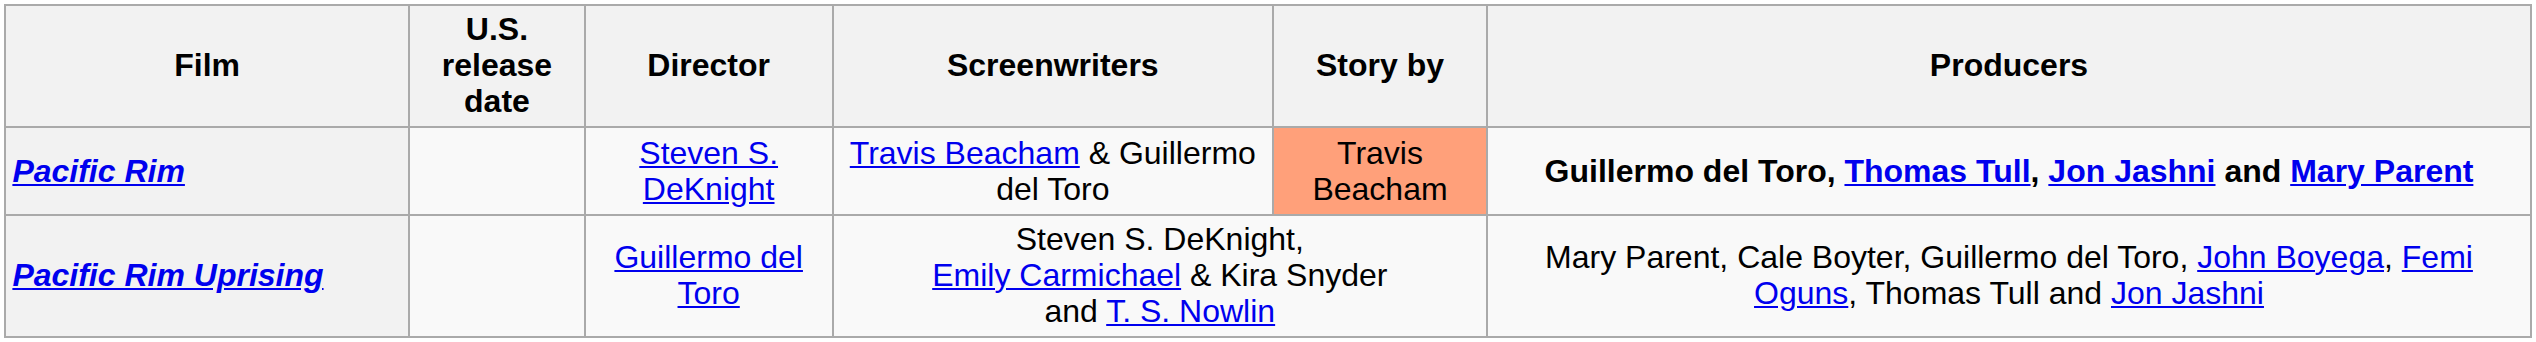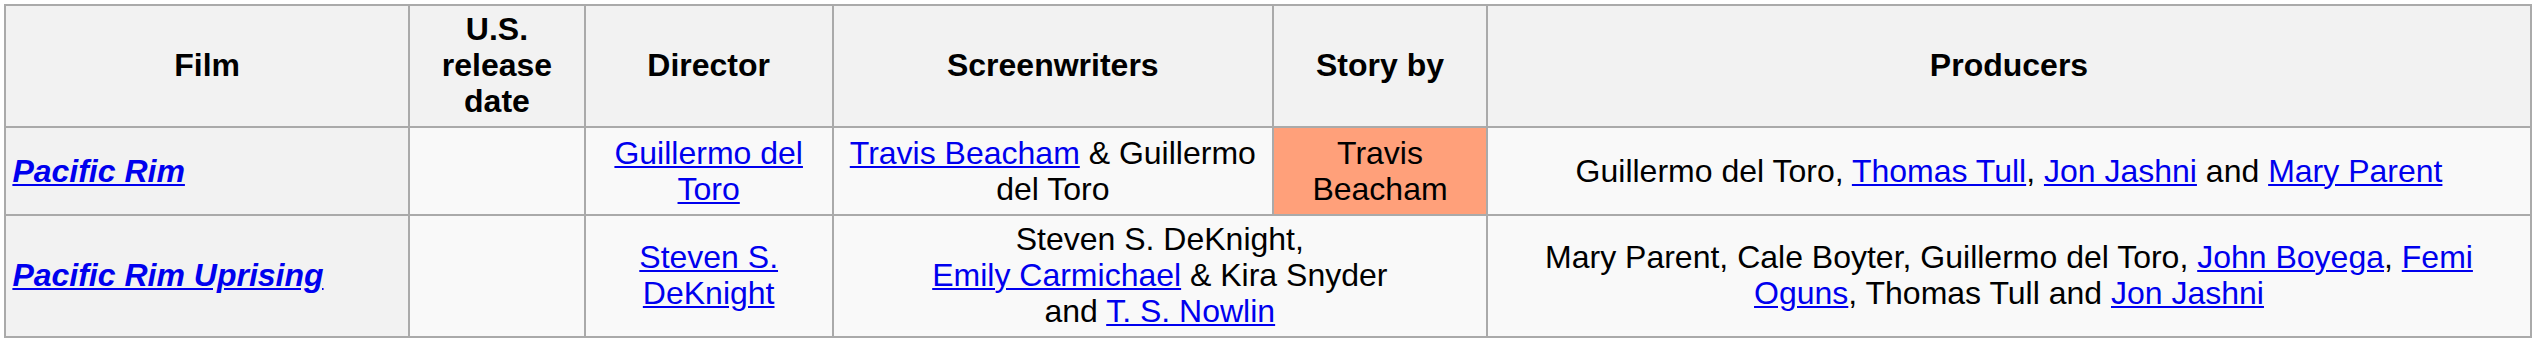Pacific Rim | Director: Steven S. DeKnight -> Guillermo del Toro
Pacific Rim | Producers: bold -> normal
Pacific Rim Uprising | Director: Guillermo del Toro -> Steven S. DeKnight
